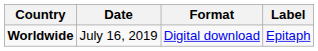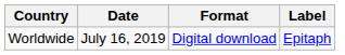Worldwide | Country: bold -> normal
